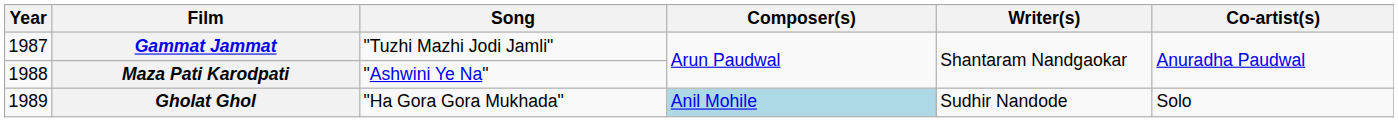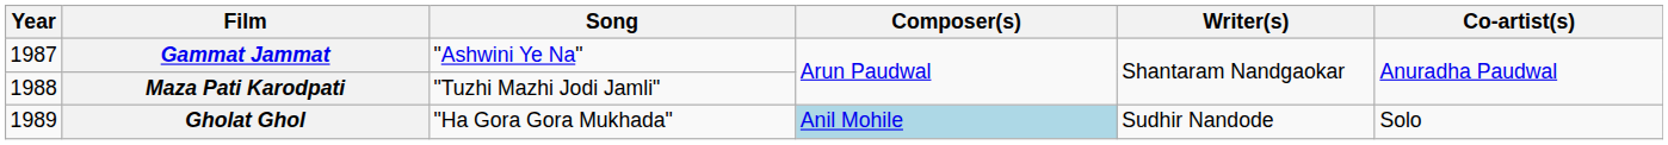Gammat Jammat | Song: "Tuzhi Mazhi Jodi Jamli" -> "Ashwini Ye Na"
Maza Pati Karodpati | Song: "Ashwini Ye Na" -> "Tuzhi Mazhi Jodi Jamli"
